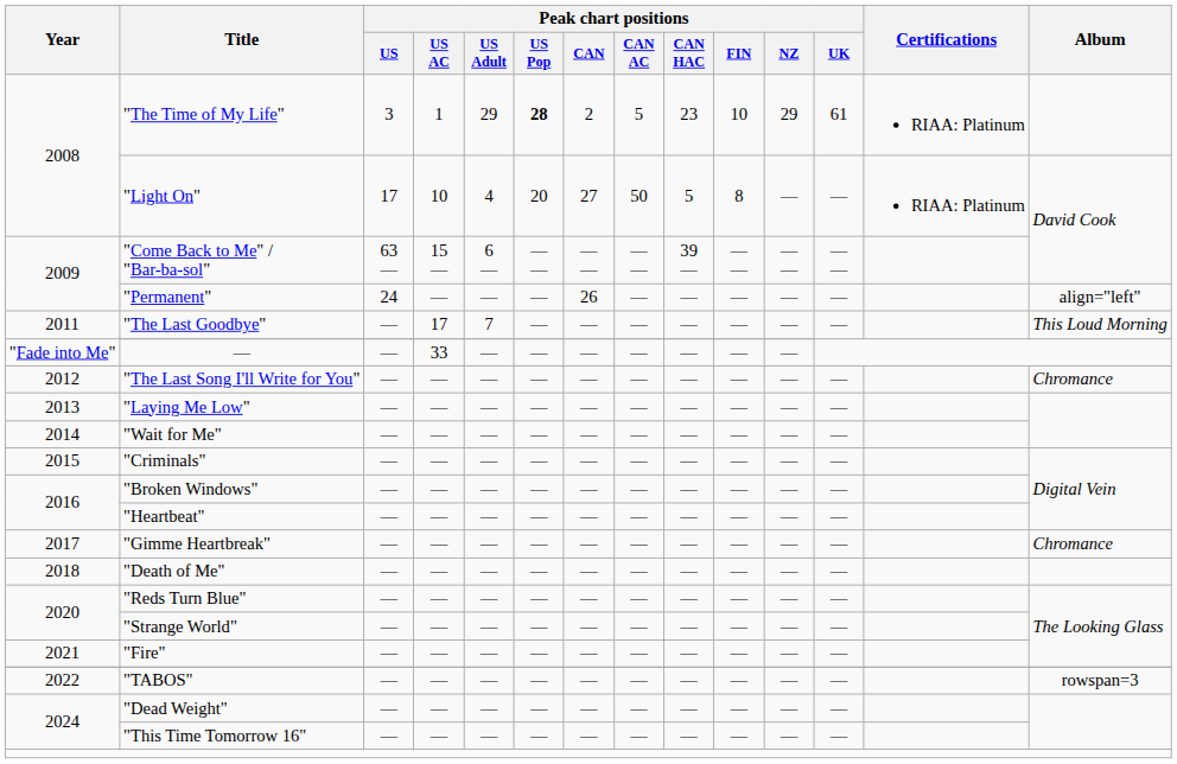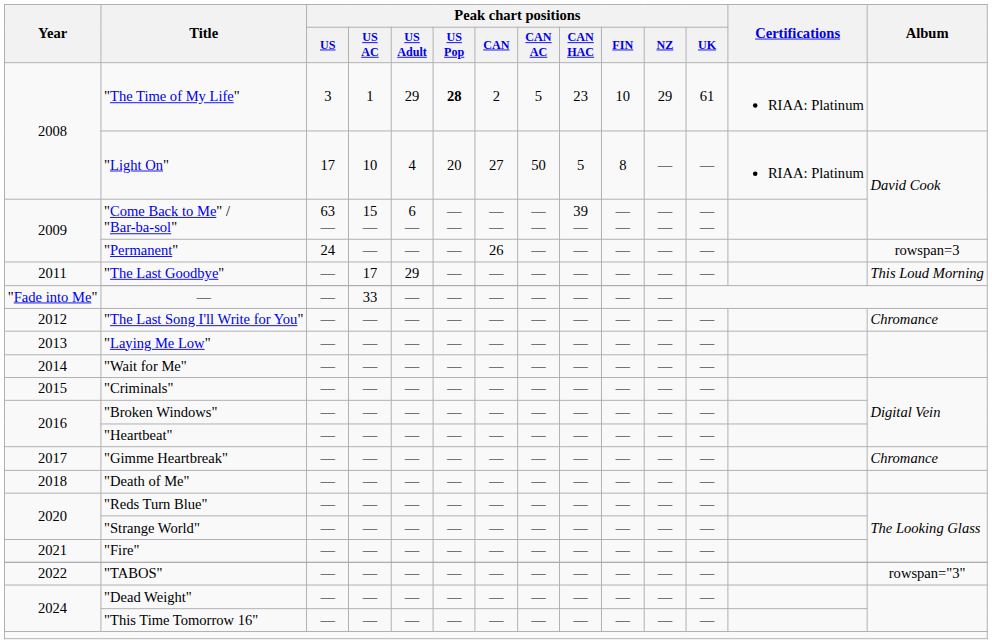"Permanent" | Album: align="left" -> rowspan=3
"The Last Goodbye" | Peak chart positions / US Adult: 7 -> 29
"TABOS" | Album: rowspan=3 -> rowspan="3"
